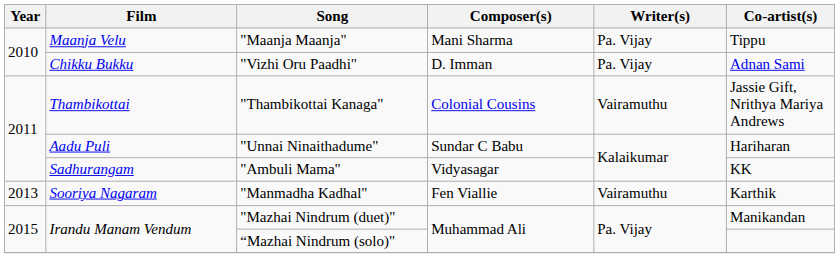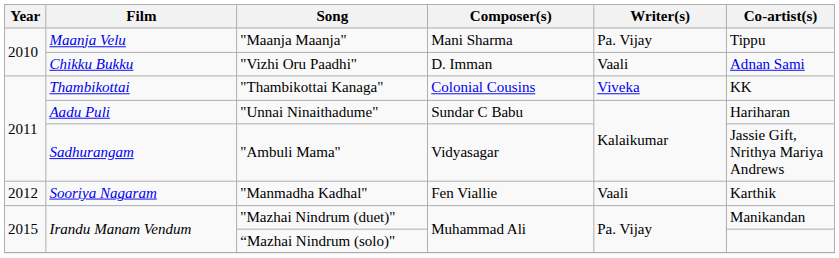"Vizhi Oru Paadhi" | Writer(s): Pa. Vijay -> Vaali
"Thambikottai Kanaga" | Writer(s): Vairamuthu -> Viveka
"Thambikottai Kanaga" | Co-artist(s): Jassie Gift, Nrithya Mariya Andrews -> KK
"Ambuli Mama" | Co-artist(s): KK -> Jassie Gift, Nrithya Mariya Andrews
"Manmadha Kadhal" | Year: 2013 -> 2012
"Manmadha Kadhal" | Writer(s): Vairamuthu -> Vaali
